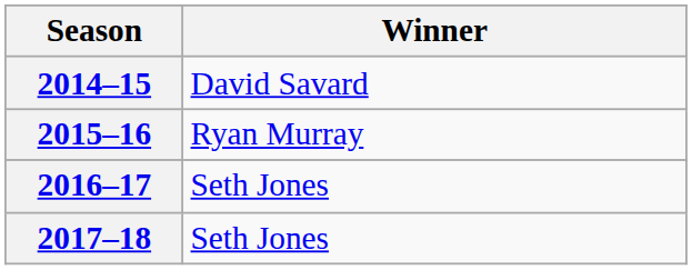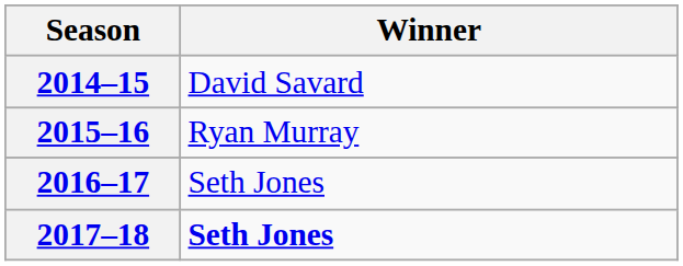2017–18 | Winner: normal -> bold
